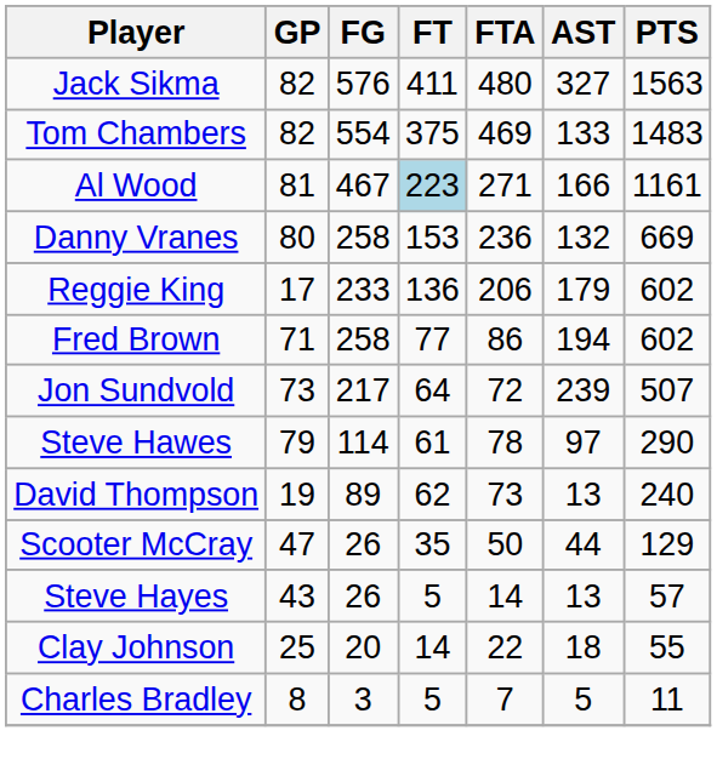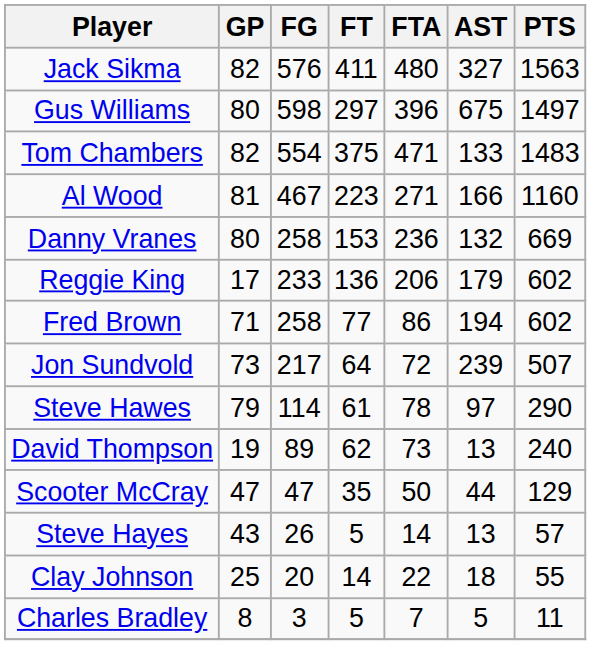+ row: Gus Williams | 80 | 598 | 297 | 396 | 675 | 1497
Tom Chambers | FTA: 469 -> 471
Al Wood | FT: lightblue background -> no background
Al Wood | PTS: 1161 -> 1160
Scooter McCray | FG: 26 -> 47
